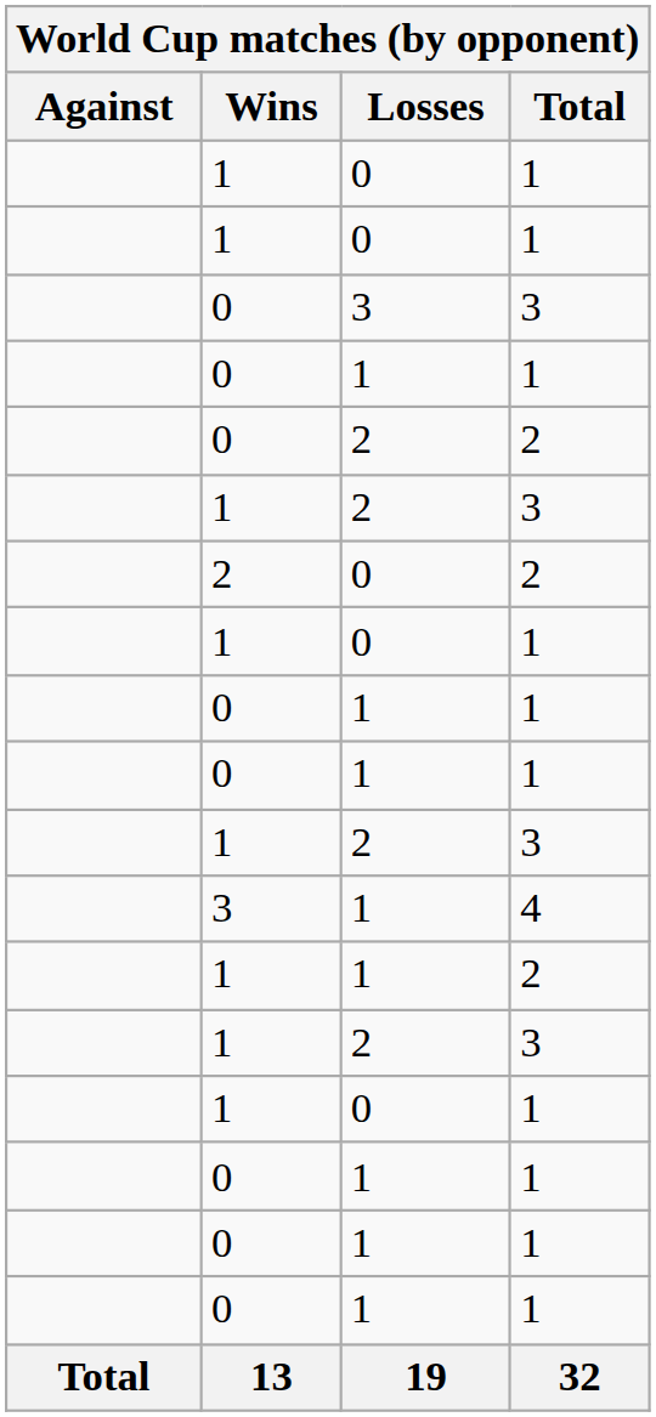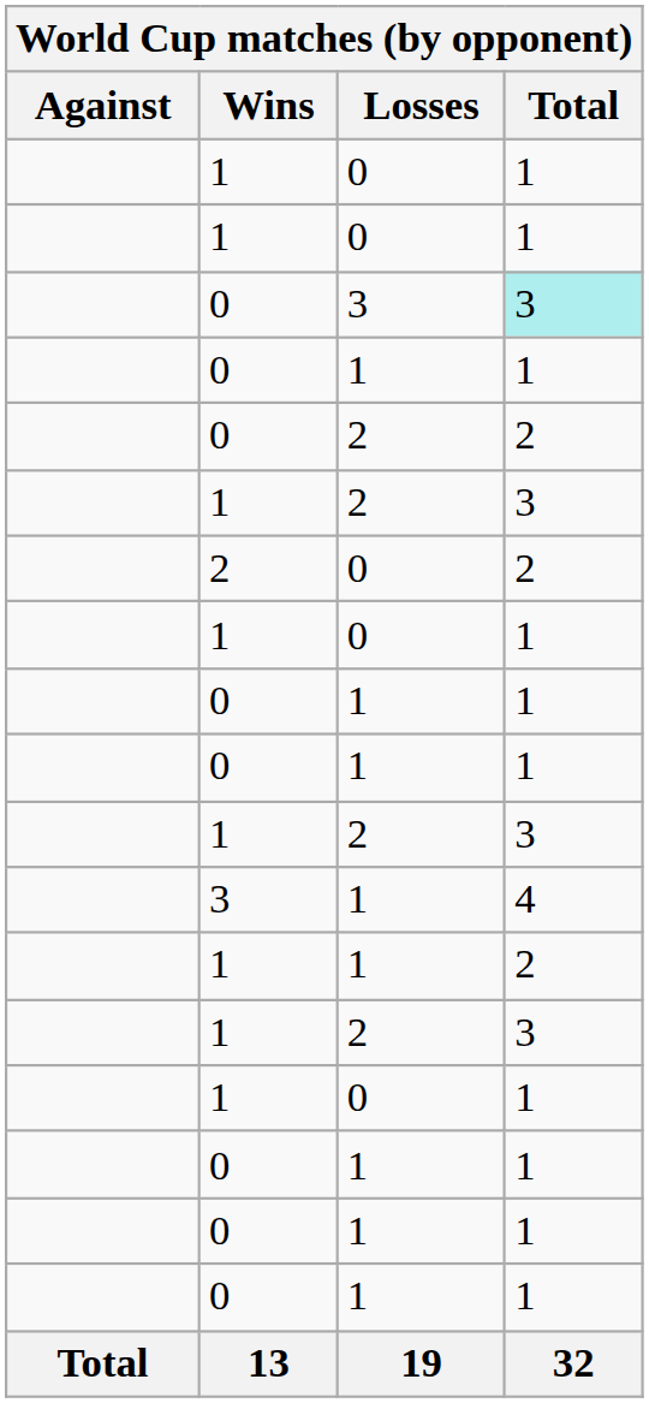0 / 3 | Total: no background -> paleturquoise background
